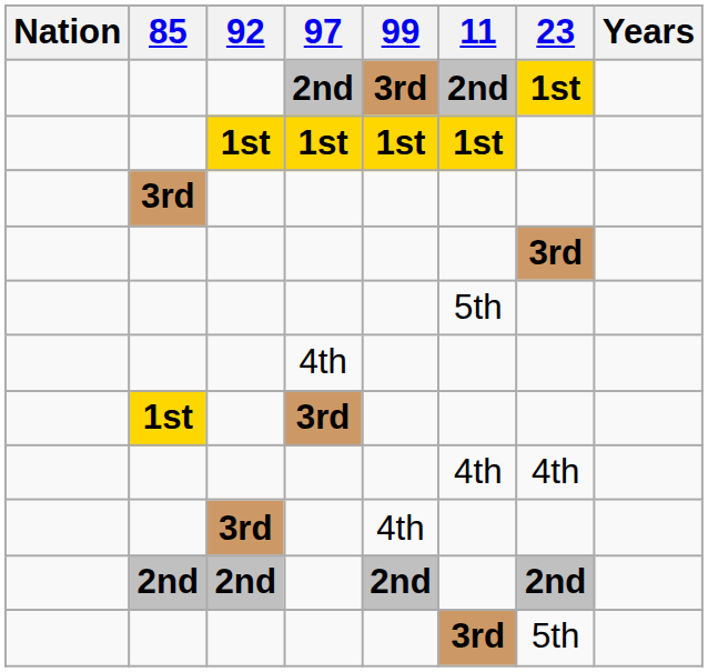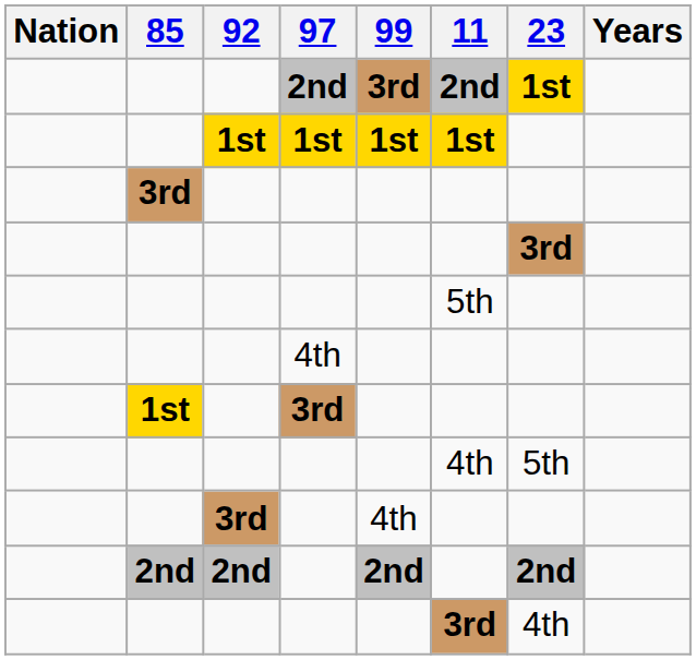row 9 | 23: 4th -> 5th
row 12 | 23: 5th -> 4th
